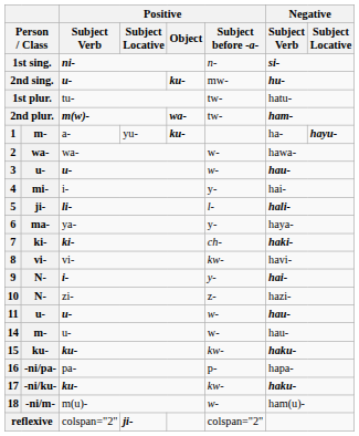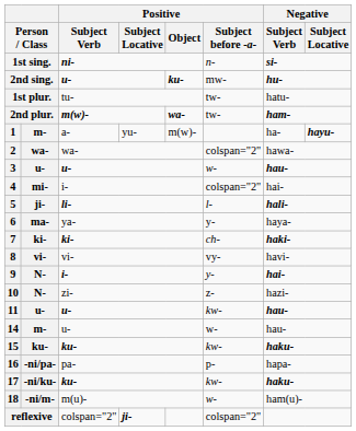1 | Positive / Object: ku- -> m(w)-
2 | Positive / Subject before -a-: w- -> colspan="2"
4 | Positive / Subject before -a-: y- -> colspan="2"
8 | Positive / Subject before -a-: kw- -> vy-
11 | Positive / Subject before -a-: w- -> kw-
